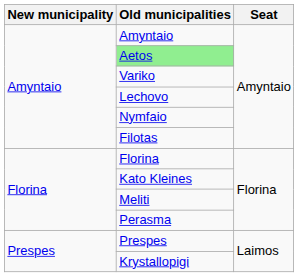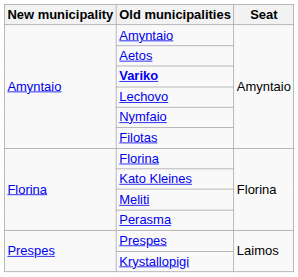Aetos | Old municipalities: lightgreen background -> no background
Variko | Old municipalities: normal -> bold
